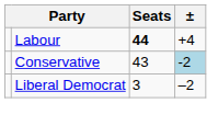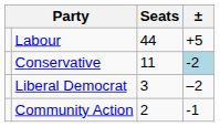Labour | Seats: bold -> normal
Labour | ±: +4 -> +5
Conservative | Seats: 43 -> 11
+ row: Community Action | 2 | -1
